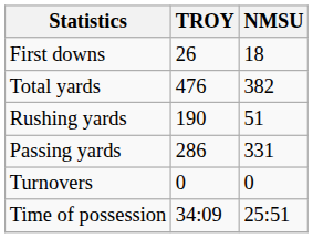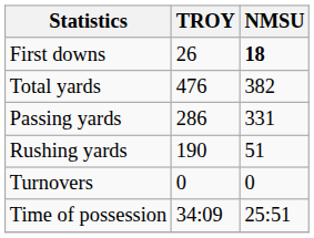First downs | NMSU: normal -> bold
rows swapped: Rushing yards <-> Passing yards
